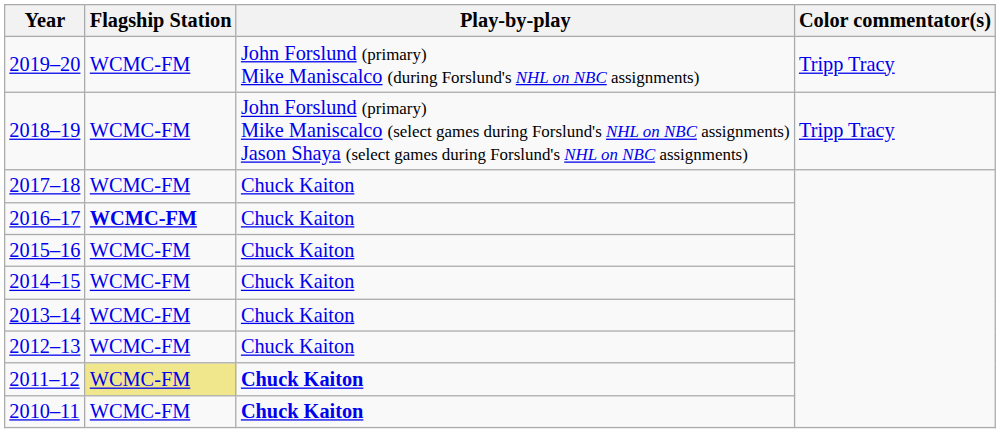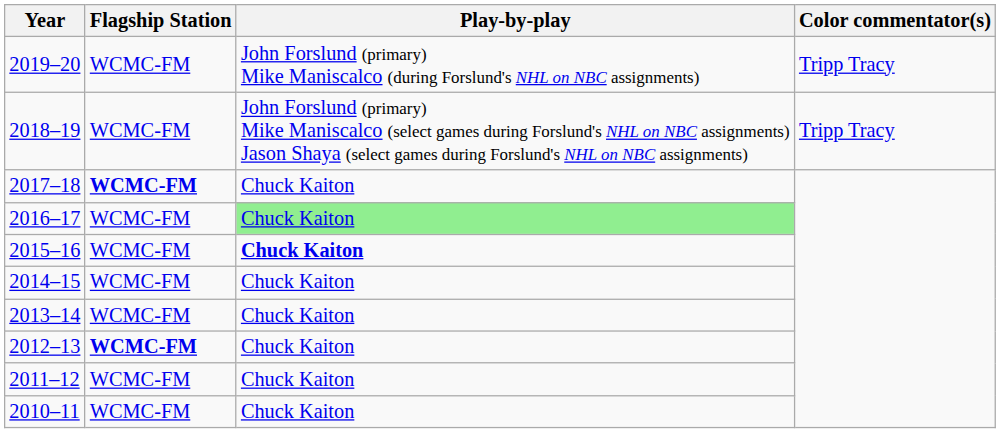2017–18 | Flagship Station: normal -> bold
2016–17 | Flagship Station: bold -> normal
2016–17 | Play-by-play: no background -> lightgreen background
2015–16 | Play-by-play: normal -> bold
2012–13 | Flagship Station: normal -> bold
2011–12 | Flagship Station: khaki background -> no background
2011–12 | Play-by-play: bold -> normal
2010–11 | Play-by-play: bold -> normal
